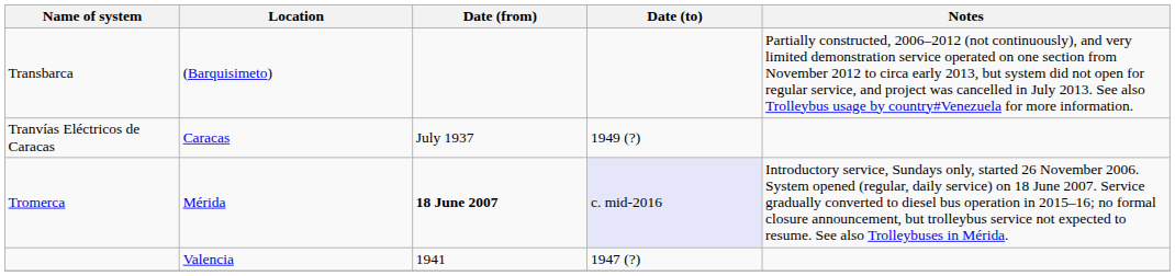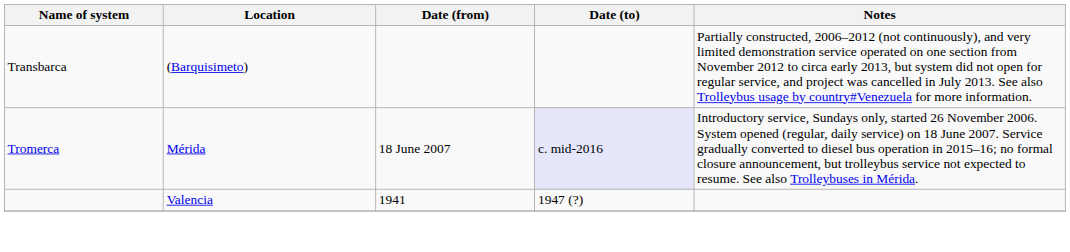- row: Tranvías Eléctricos de Caracas | Caracas | July 1937 | 1949 (?)
Tromerca | Date (from): bold -> normal
